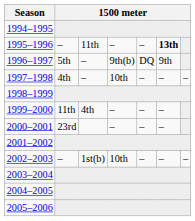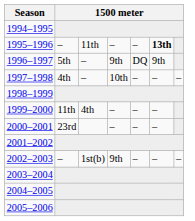1996–1997 | column 4: 9th(b) -> 9th
2002–2003 | column 4: 10th -> 9th
